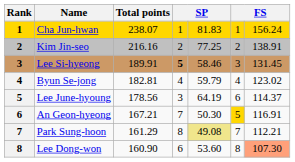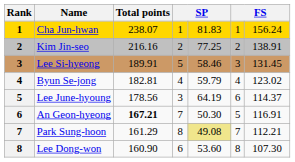Lee Si-hyeong | column 4: bold -> normal
An Geon-hyeong | Total points: normal -> bold
An Geon-hyeong | column 6: gold background -> no background
Lee Dong-won | column 7: lightsalmon background -> no background
